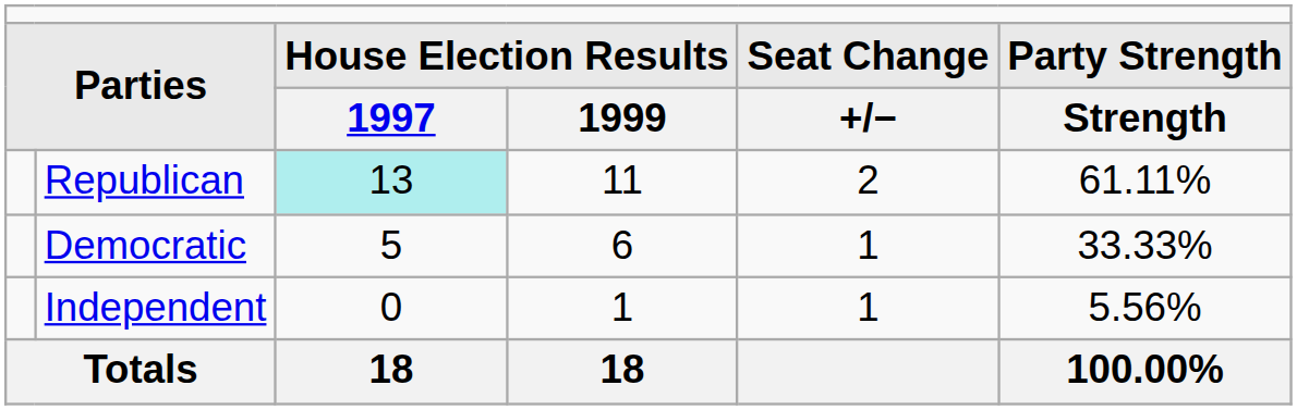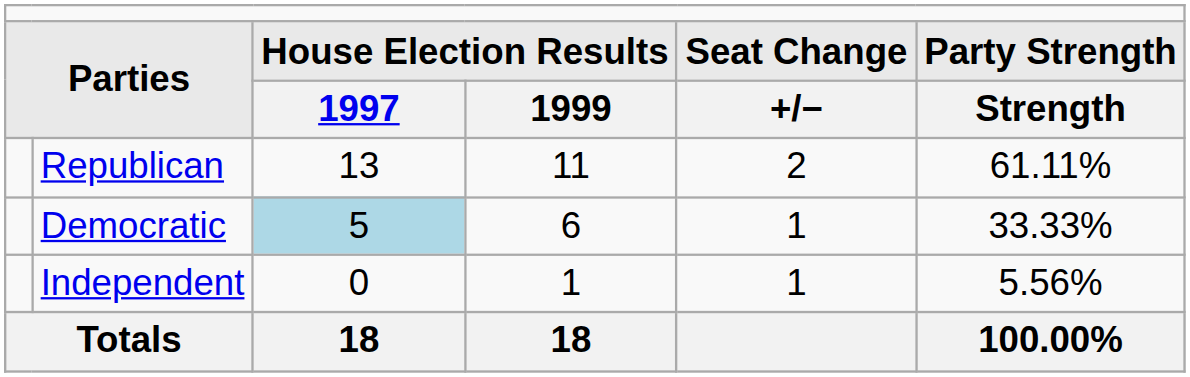Republican | column 3: paleturquoise background -> no background
Democratic | column 3: no background -> lightblue background
